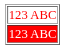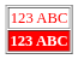row 2 | column 1: normal -> bold
